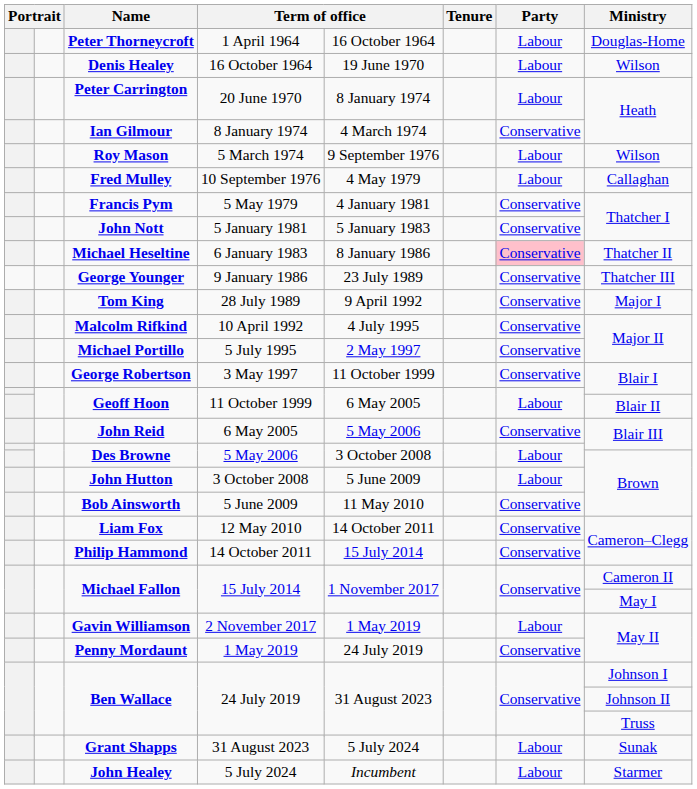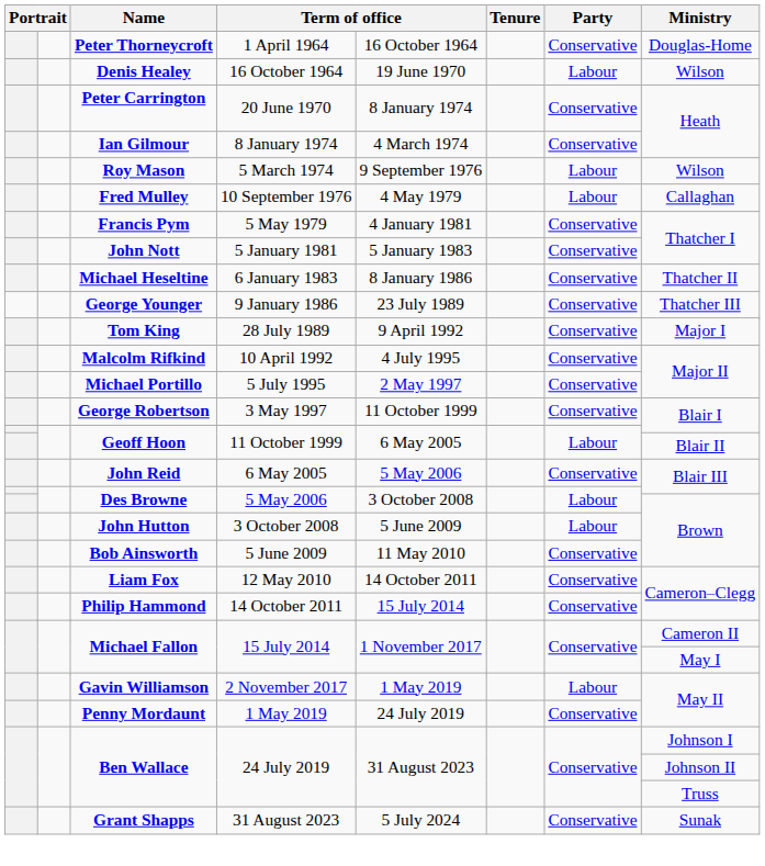Peter Thorneycroft | Party: Labour -> Conservative
Peter Carrington | Party: Labour -> Conservative
Michael Heseltine | Party: pink background -> no background
Grant Shapps | Party: Labour -> Conservative
- row: John Healey | 5 July 2024 | Incumbent | Labour | Starmer
